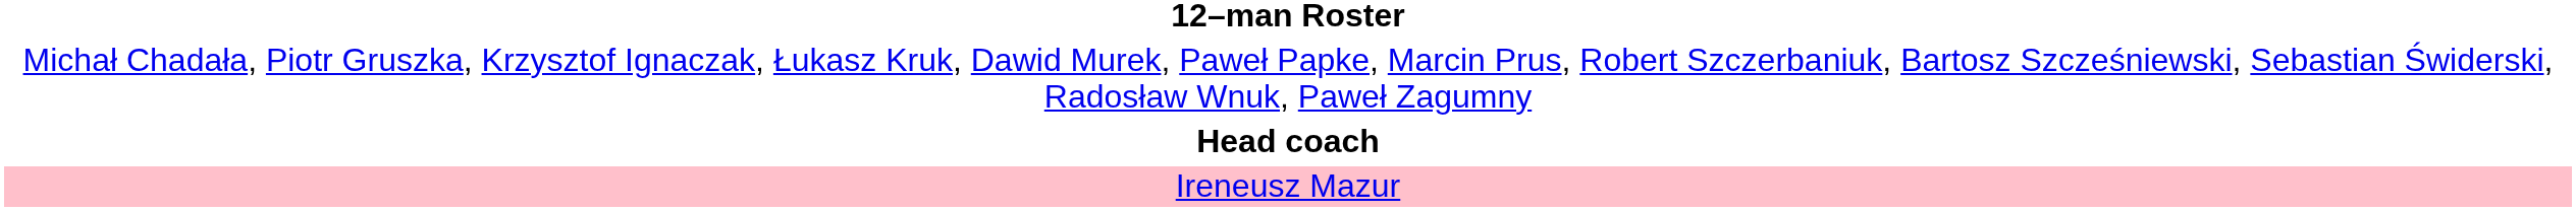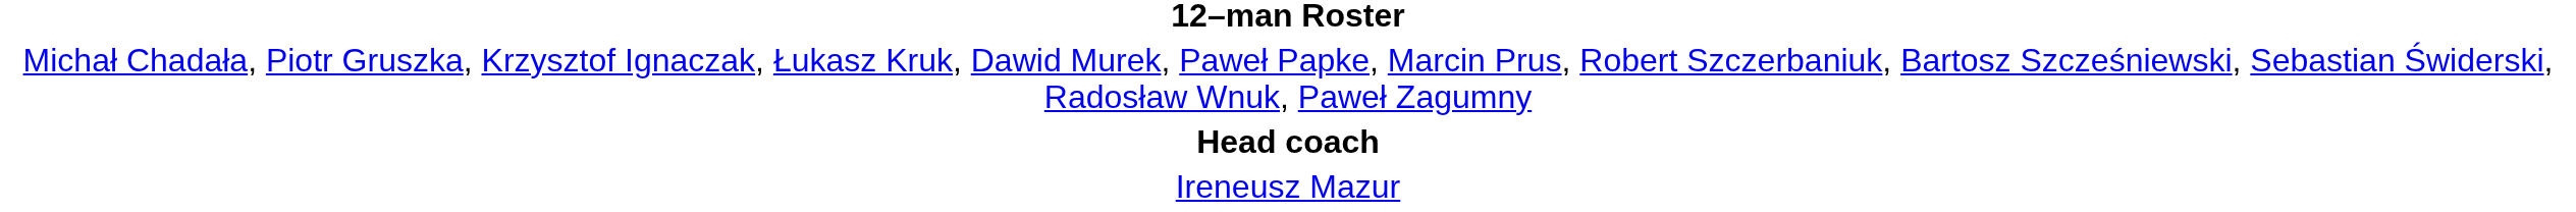row 4 | column 1: pink background -> no background
